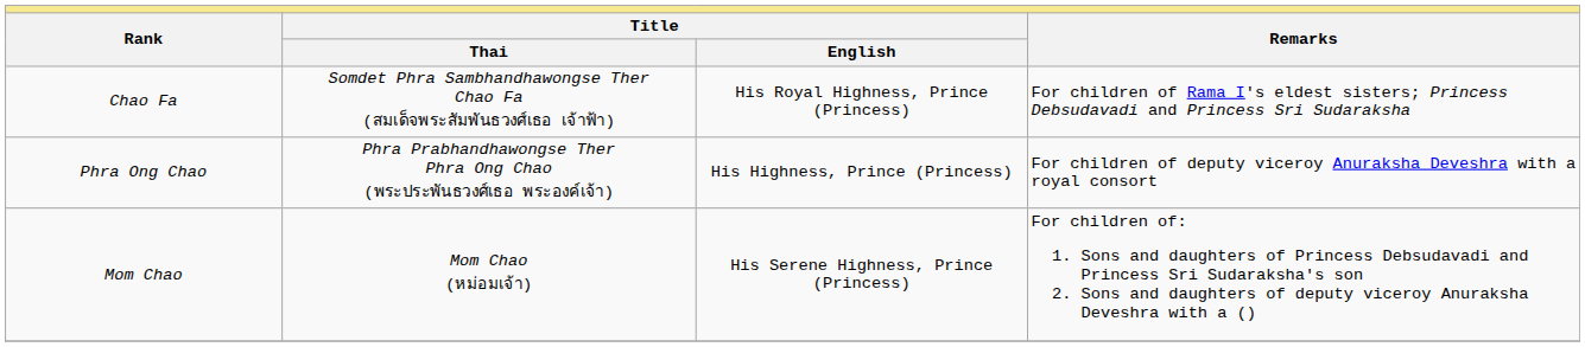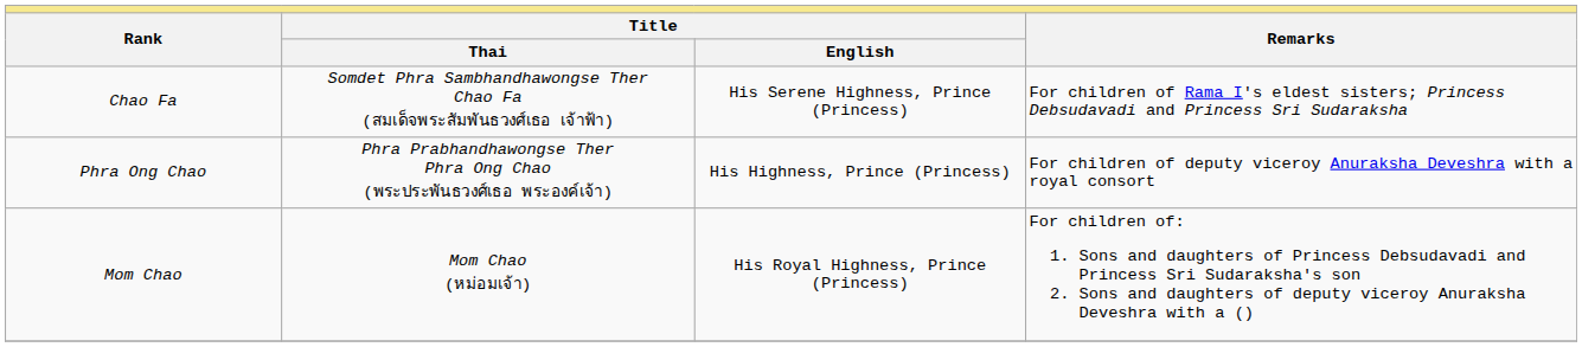Chao Fa | column 3: His Royal Highness, Prince (Princess) -> His Serene Highness, Prince (Princess)
Mom Chao | column 3: His Serene Highness, Prince (Princess) -> His Royal Highness, Prince (Princess)
